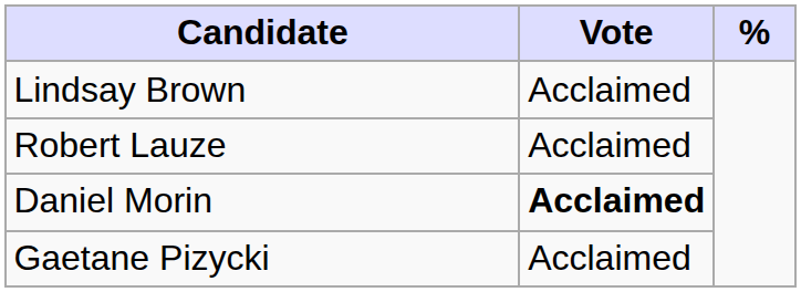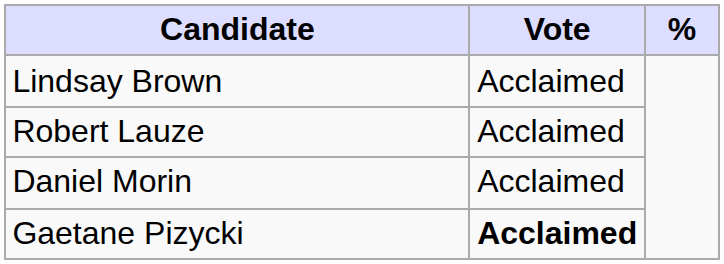Daniel Morin | Vote: bold -> normal
Gaetane Pizycki | Vote: normal -> bold
